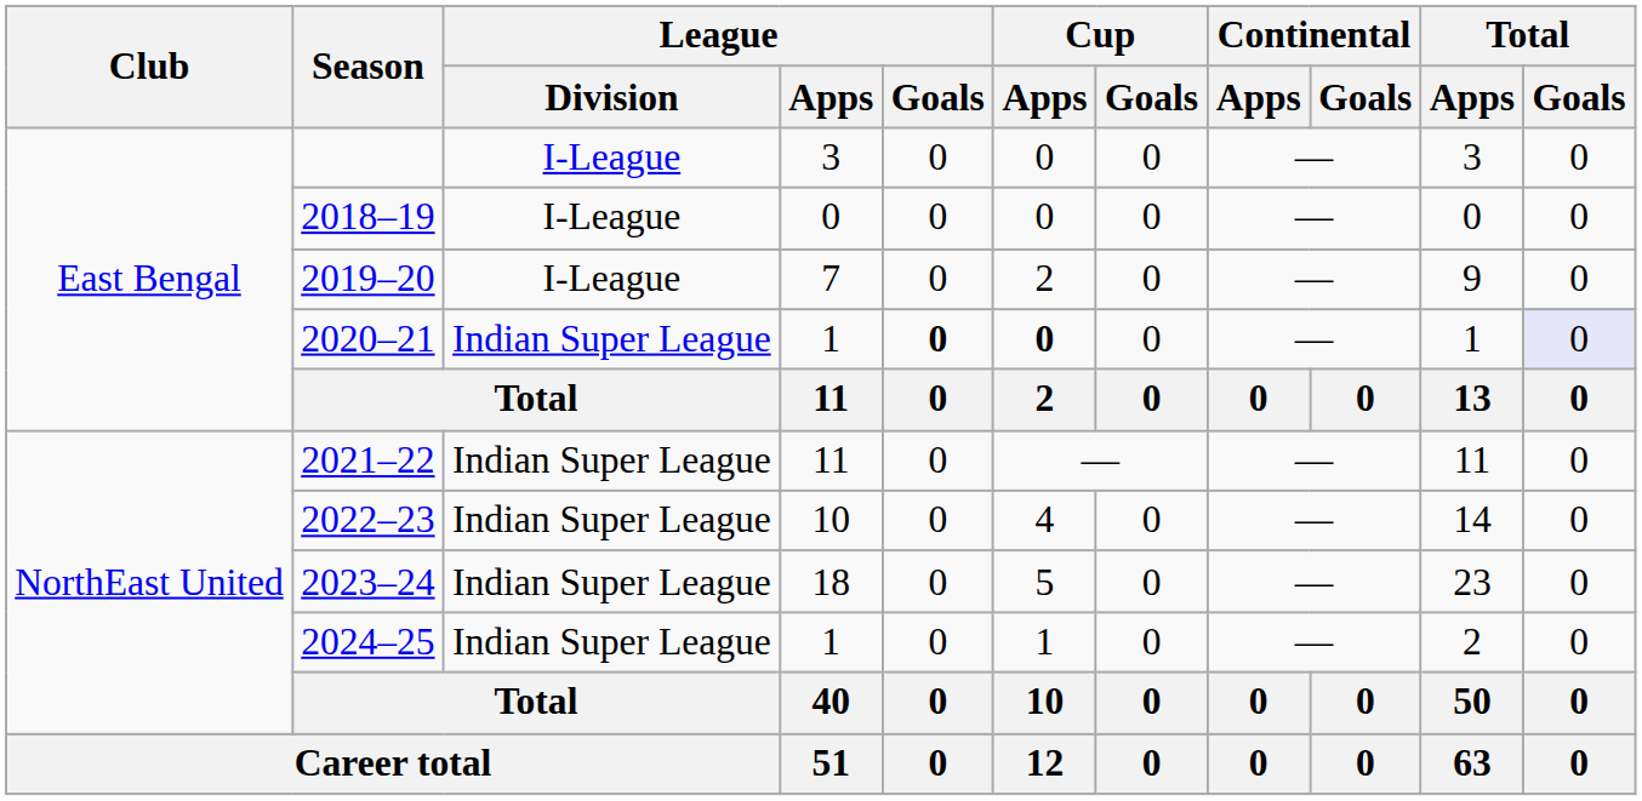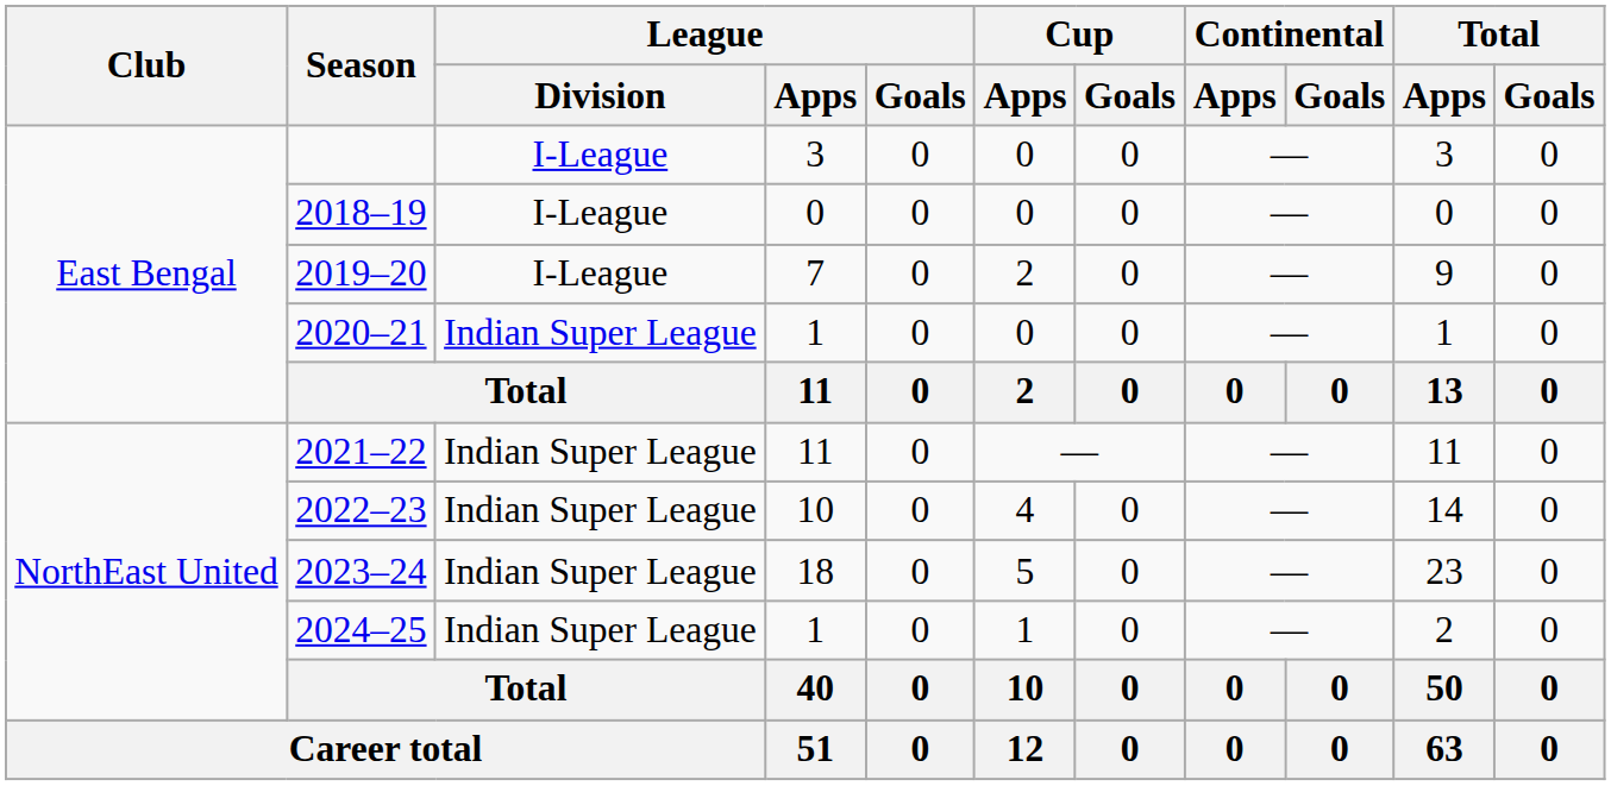2020–21 | League / Goals: bold -> normal
2020–21 | Cup / Apps: bold -> normal
2020–21 | Total / Goals: lavender background -> no background
